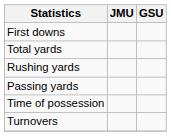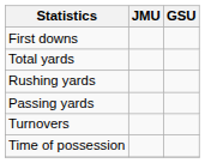rows swapped: Turnovers <-> Time of possession
